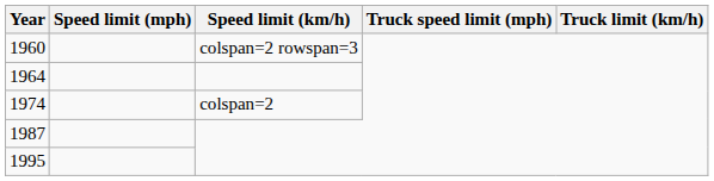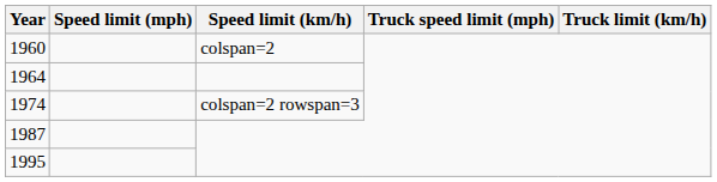1960 | Speed limit (km/h): colspan=2 rowspan=3 -> colspan=2
1974 | Speed limit (km/h): colspan=2 -> colspan=2 rowspan=3
